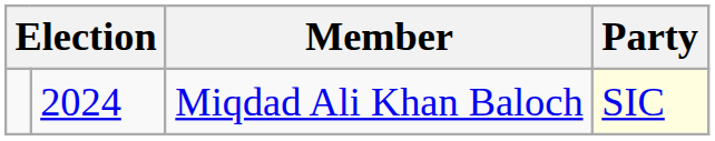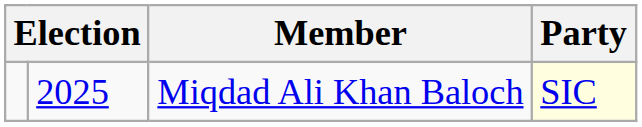Miqdad Ali Khan Baloch | column 2: 2024 -> 2025
